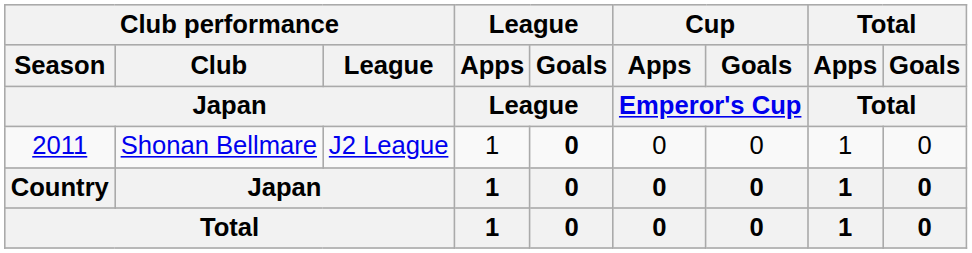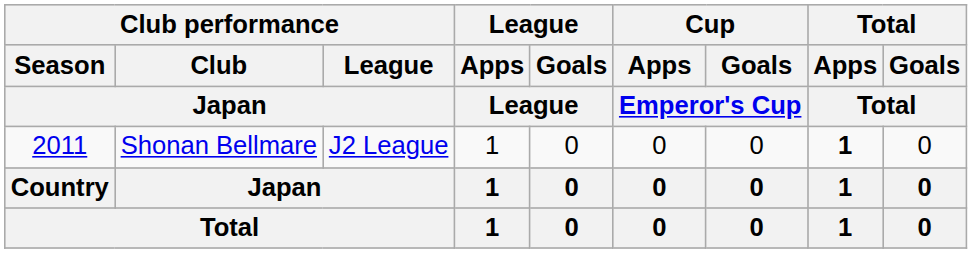Shonan Bellmare | League / Goals / League: bold -> normal
Shonan Bellmare | Total / Apps / Total: normal -> bold
